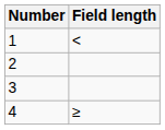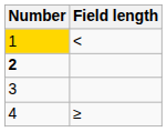1 | Number: no background -> gold background
2 | Number: normal -> bold
